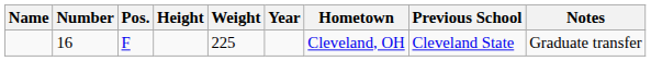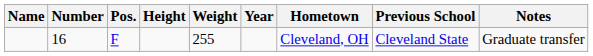row 2 | Weight: 225 -> 255
